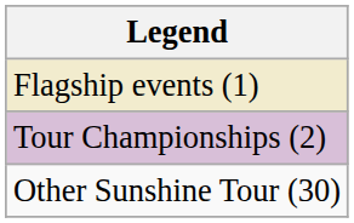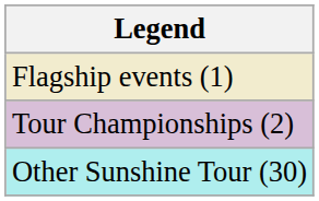row 4 | column 1: no background -> paleturquoise background
